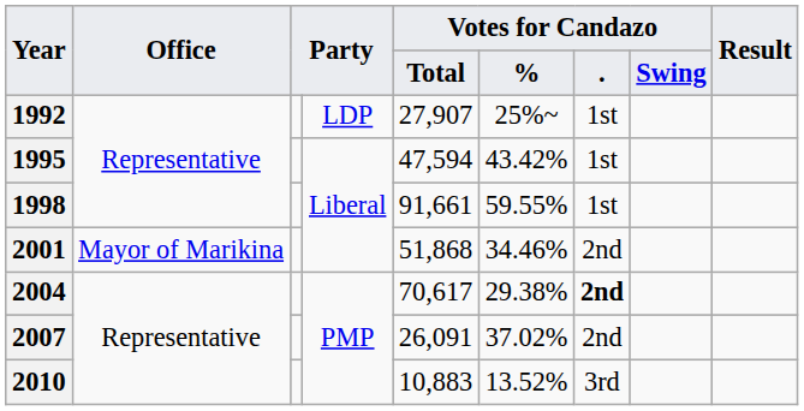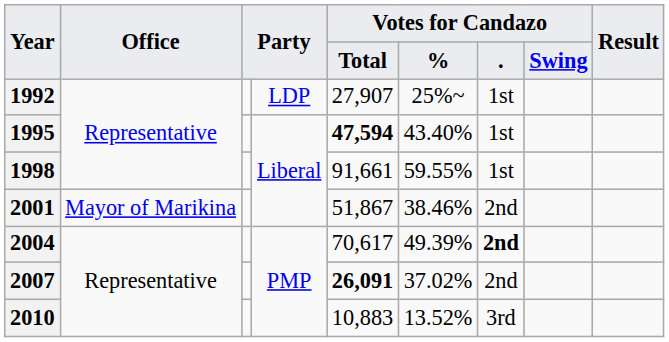1995 | Votes for Candazo / Total: normal -> bold
1995 | Votes for Candazo / %: 43.42% -> 43.40%
2001 | Votes for Candazo / Total: 51,868 -> 51,867
2001 | Votes for Candazo / %: 34.46% -> 38.46%
2004 | Votes for Candazo / %: 29.38% -> 49.39%
2007 | Votes for Candazo / Total: normal -> bold
